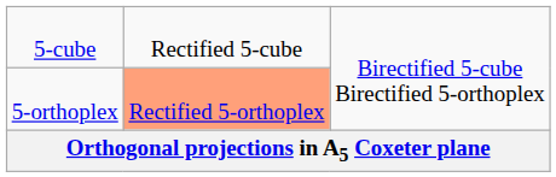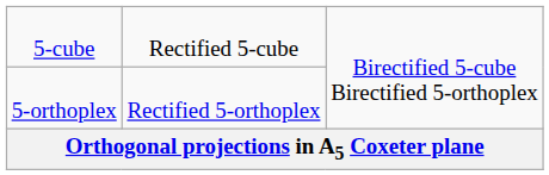5-orthoplex | column 2: lightsalmon background -> no background
